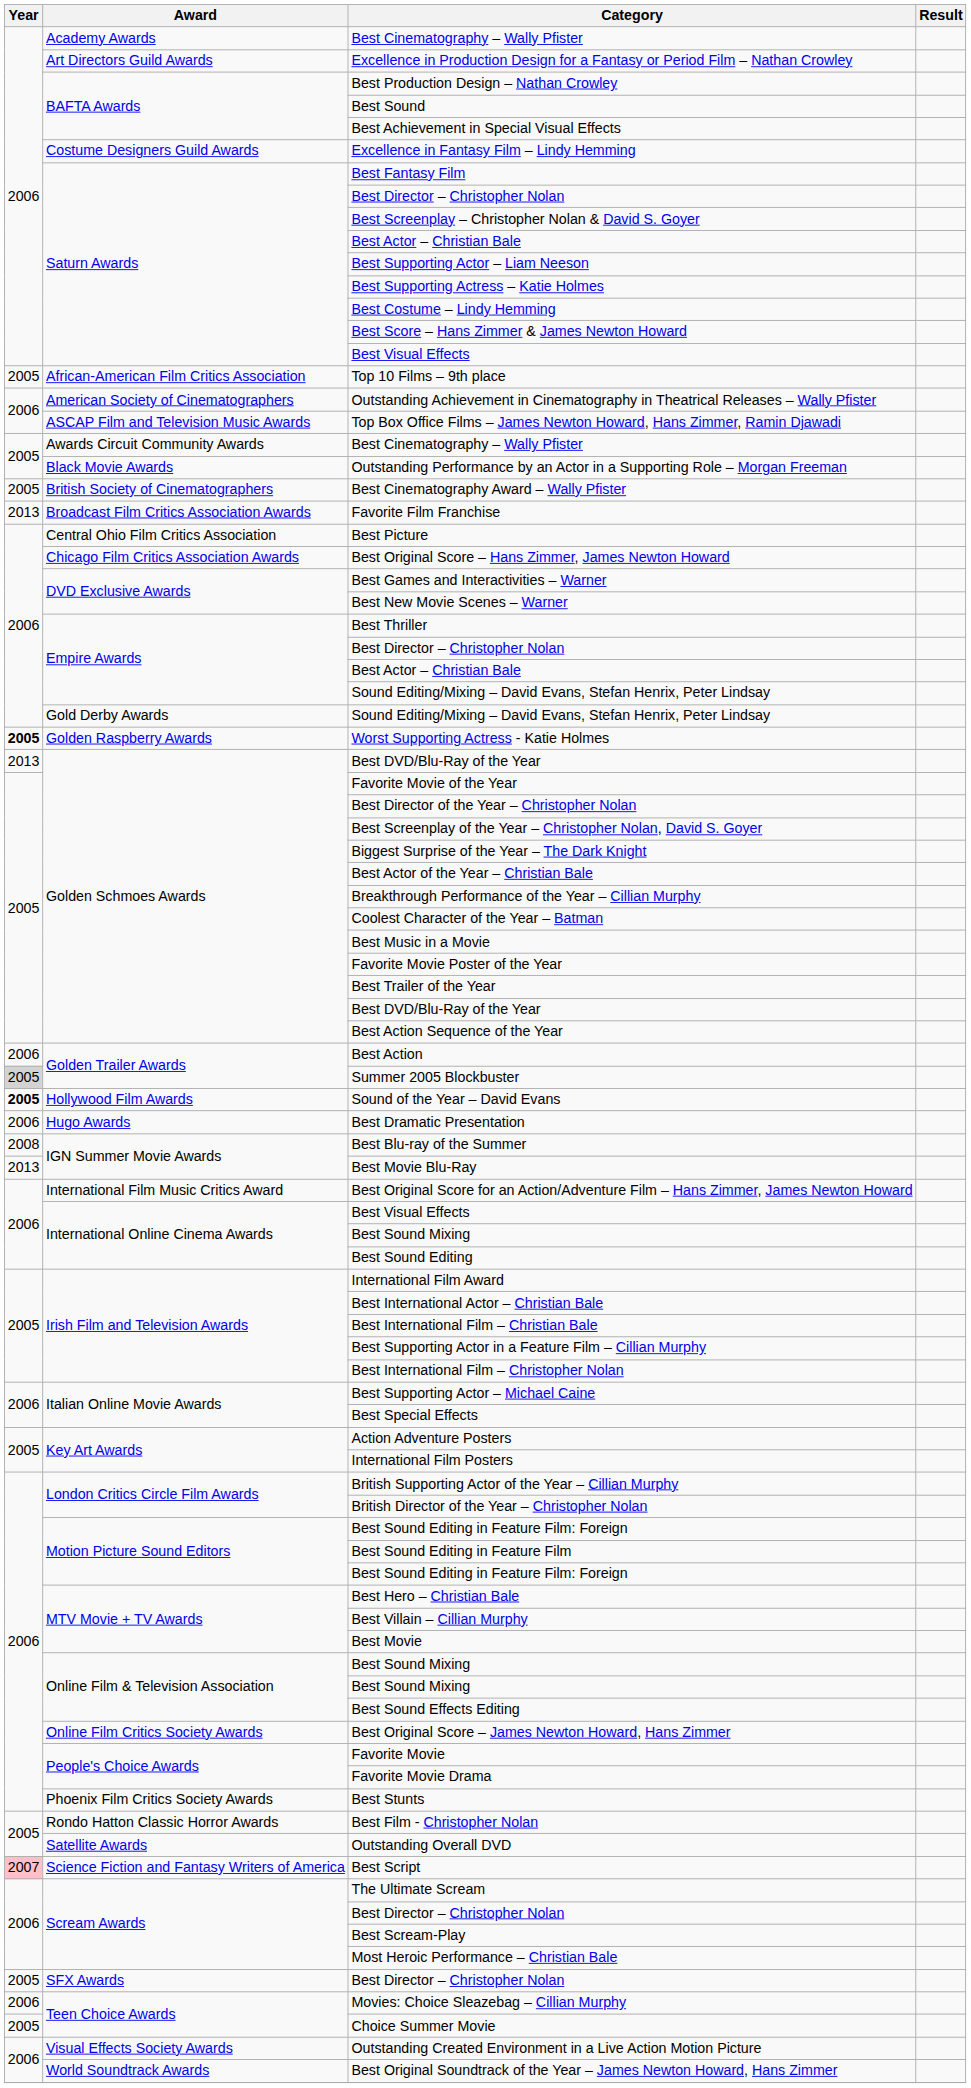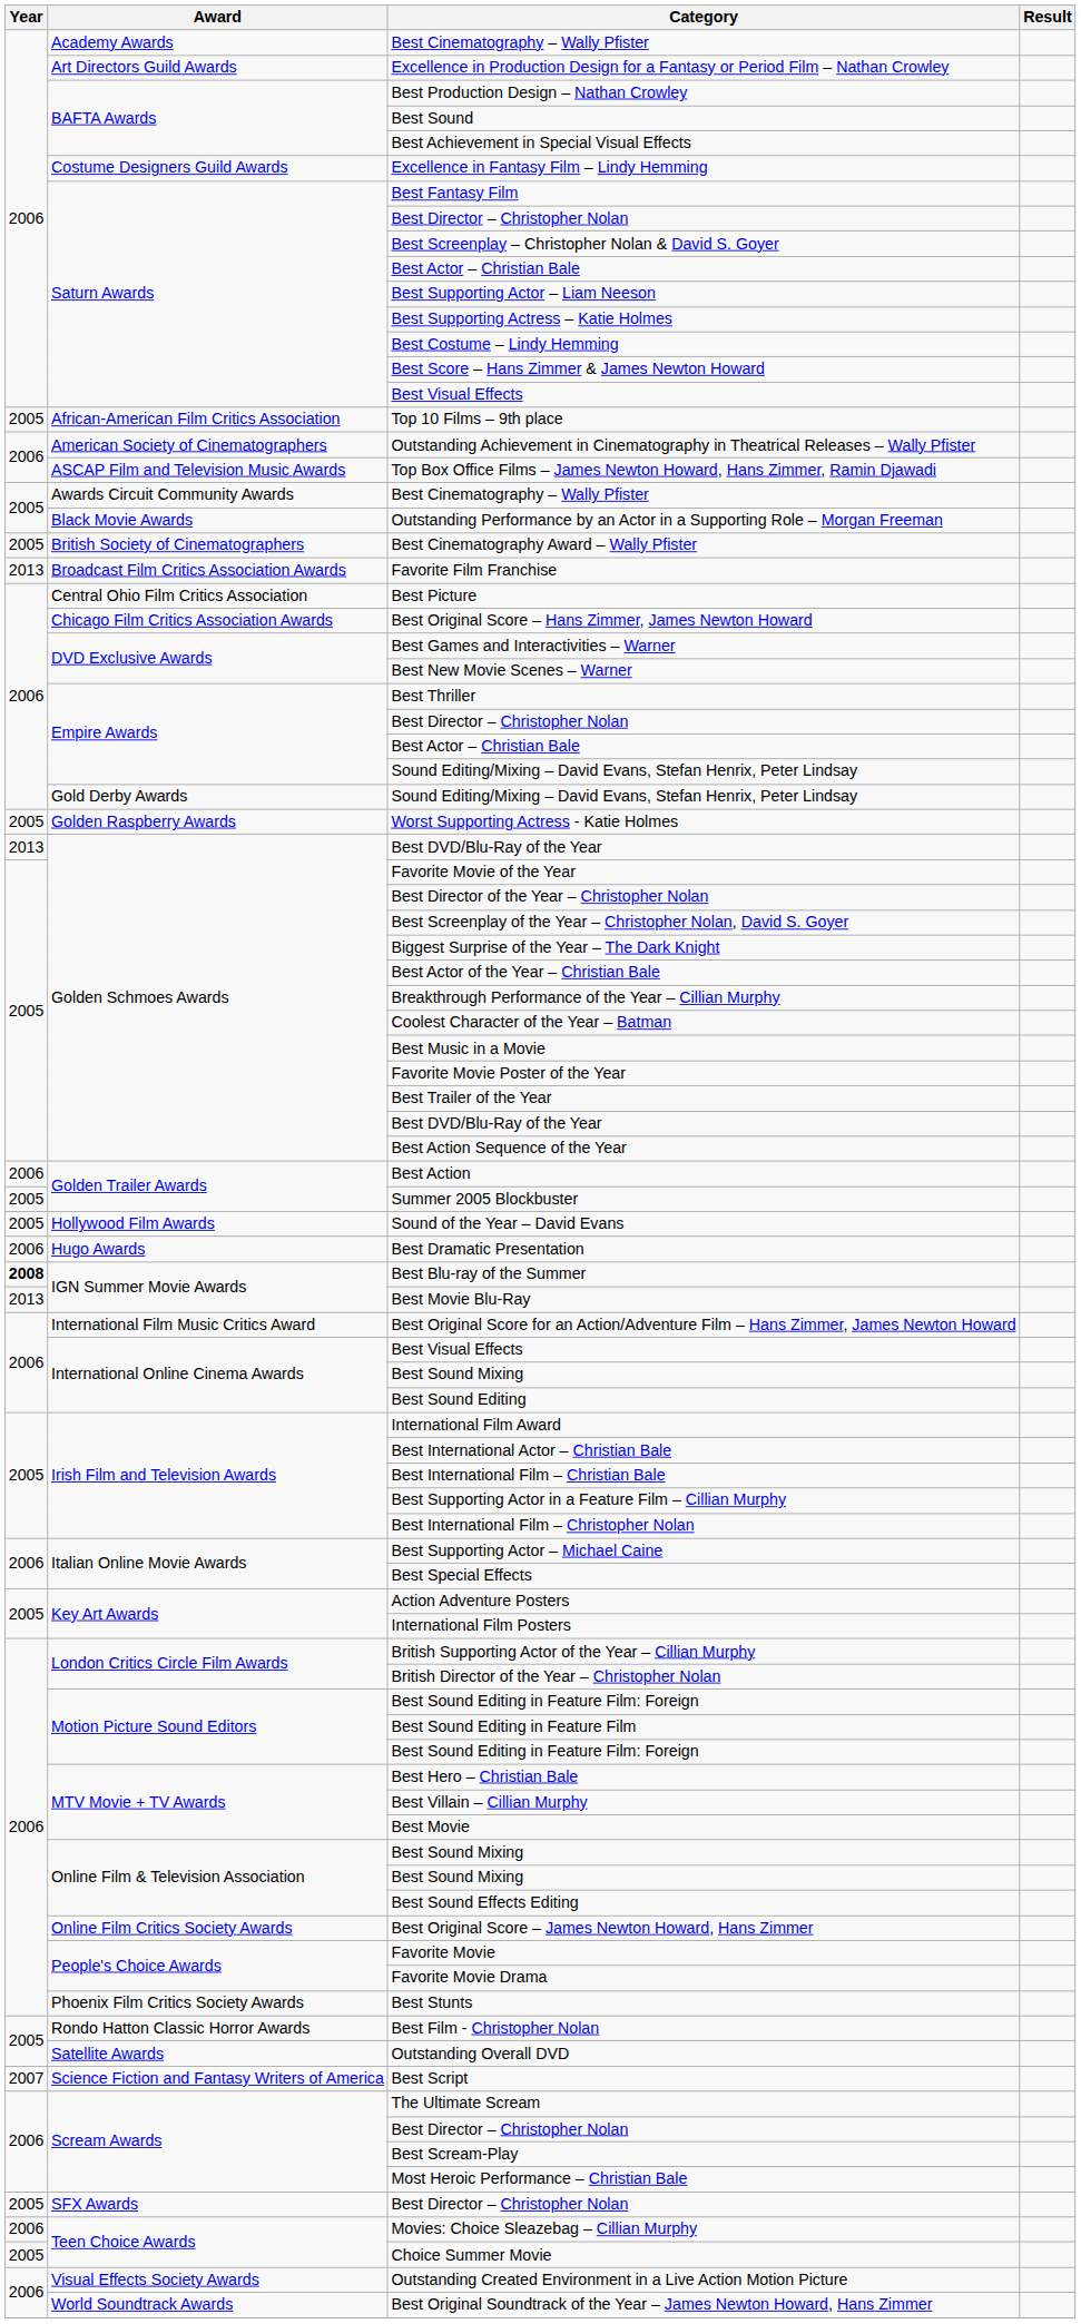Worst Supporting Actress - Katie Holmes | Year: bold -> normal
Summer 2005 Blockbuster | Year: lightgrey background -> no background
Sound of the Year – David Evans | Year: bold -> normal
Best Blu-ray of the Summer | Year: normal -> bold
Best Script | Year: pink background -> no background
